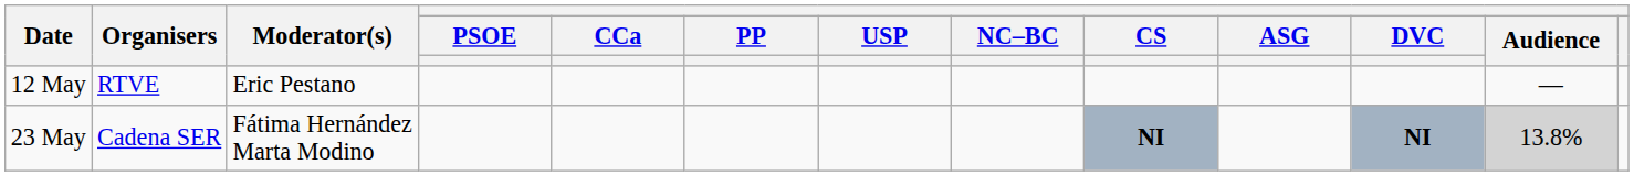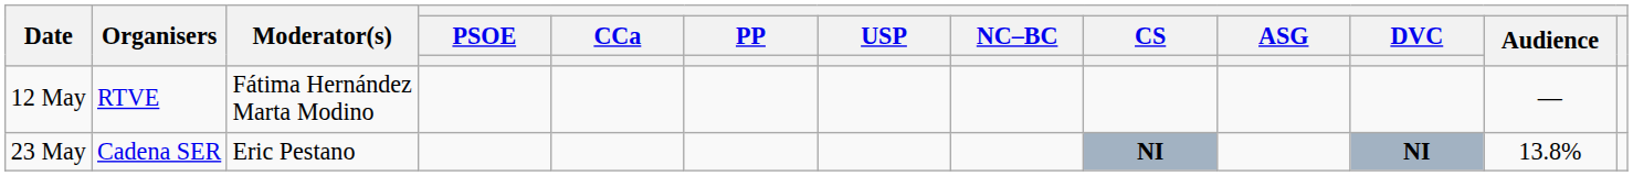12 May | Moderator(s): Eric Pestano -> Fátima Hernández Marta Modino
23 May | Moderator(s): Fátima Hernández Marta Modino -> Eric Pestano
23 May | Audience: lightgrey background -> no background
